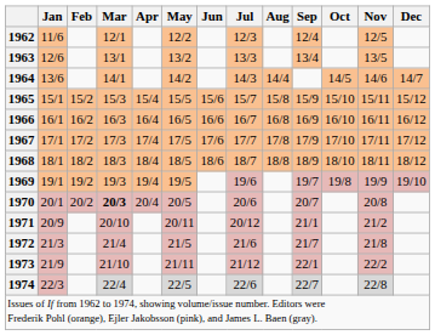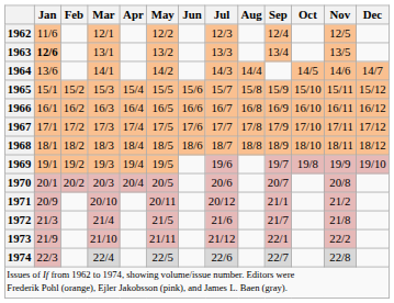1963 | Jan: normal -> bold
1970 | Mar: bold -> normal
